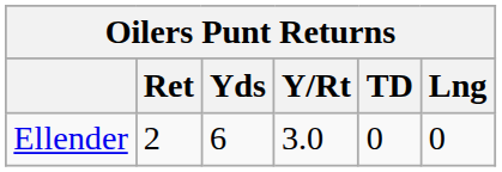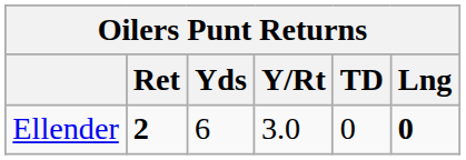Ellender | Ret: normal -> bold
Ellender | Lng: normal -> bold
